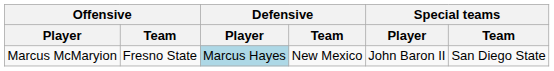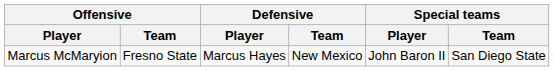Marcus McMaryion | Defensive / Player: lightblue background -> no background
